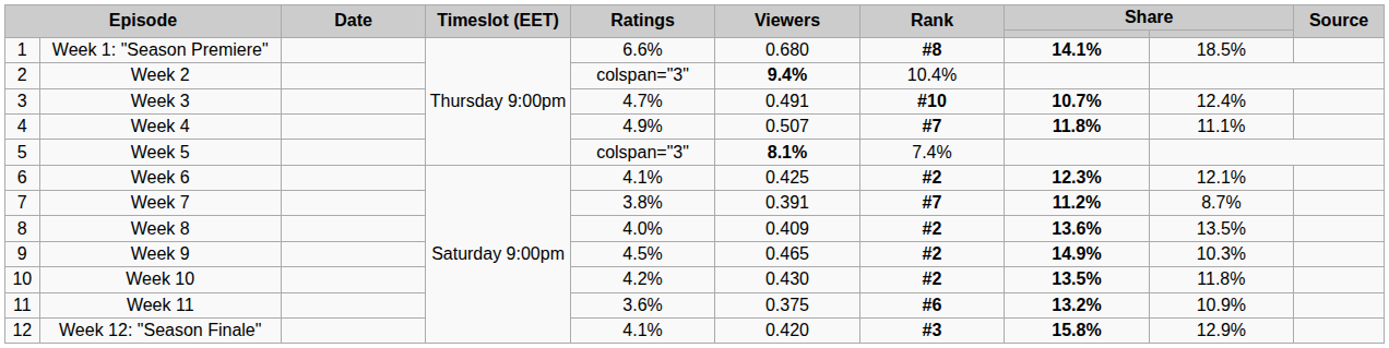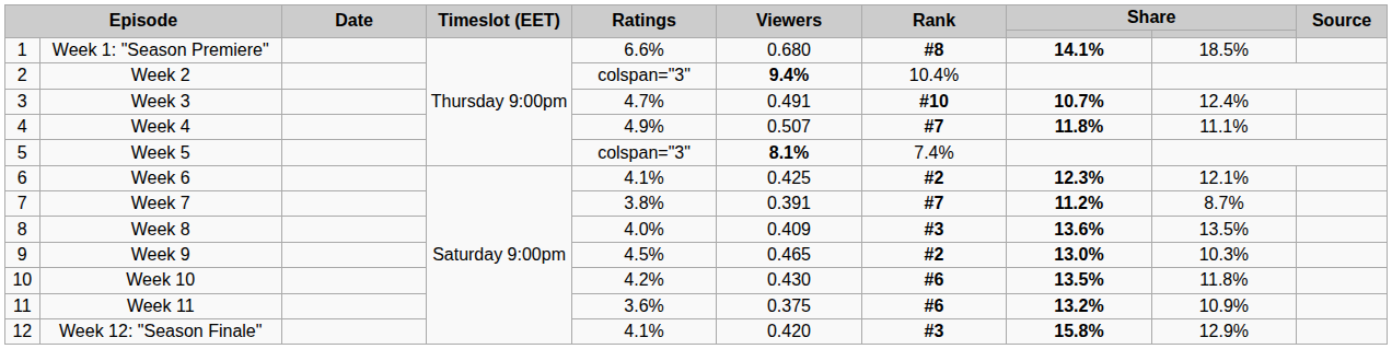Week 8 | Rank: #2 -> #3
Week 9 | column 8: 14.9% -> 13.0%
Week 10 | Rank: #2 -> #6
